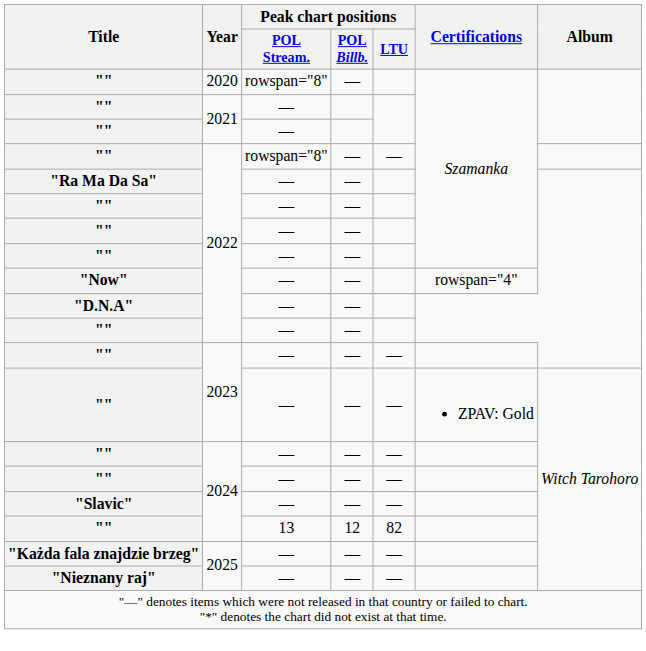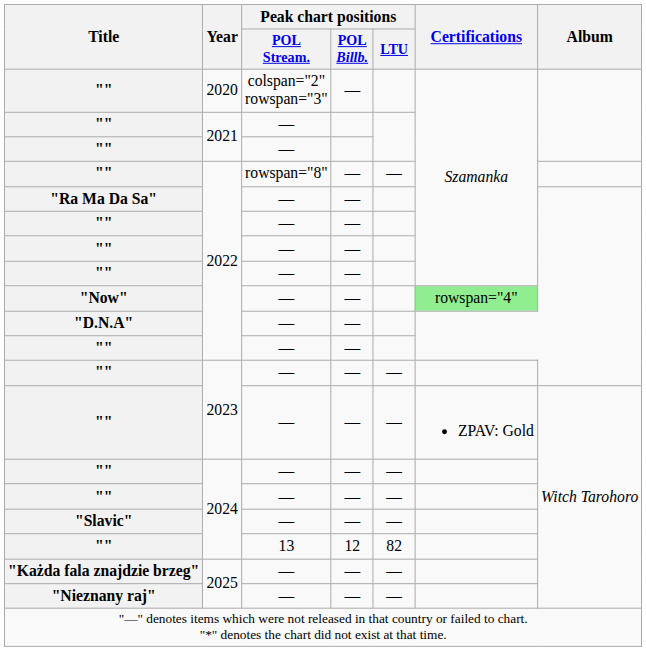"" / 2020 | Peak chart positions / POL Stream.: rowspan="8" -> colspan="2" rowspan="3"
"Now" | Certifications: no background -> lightgreen background
